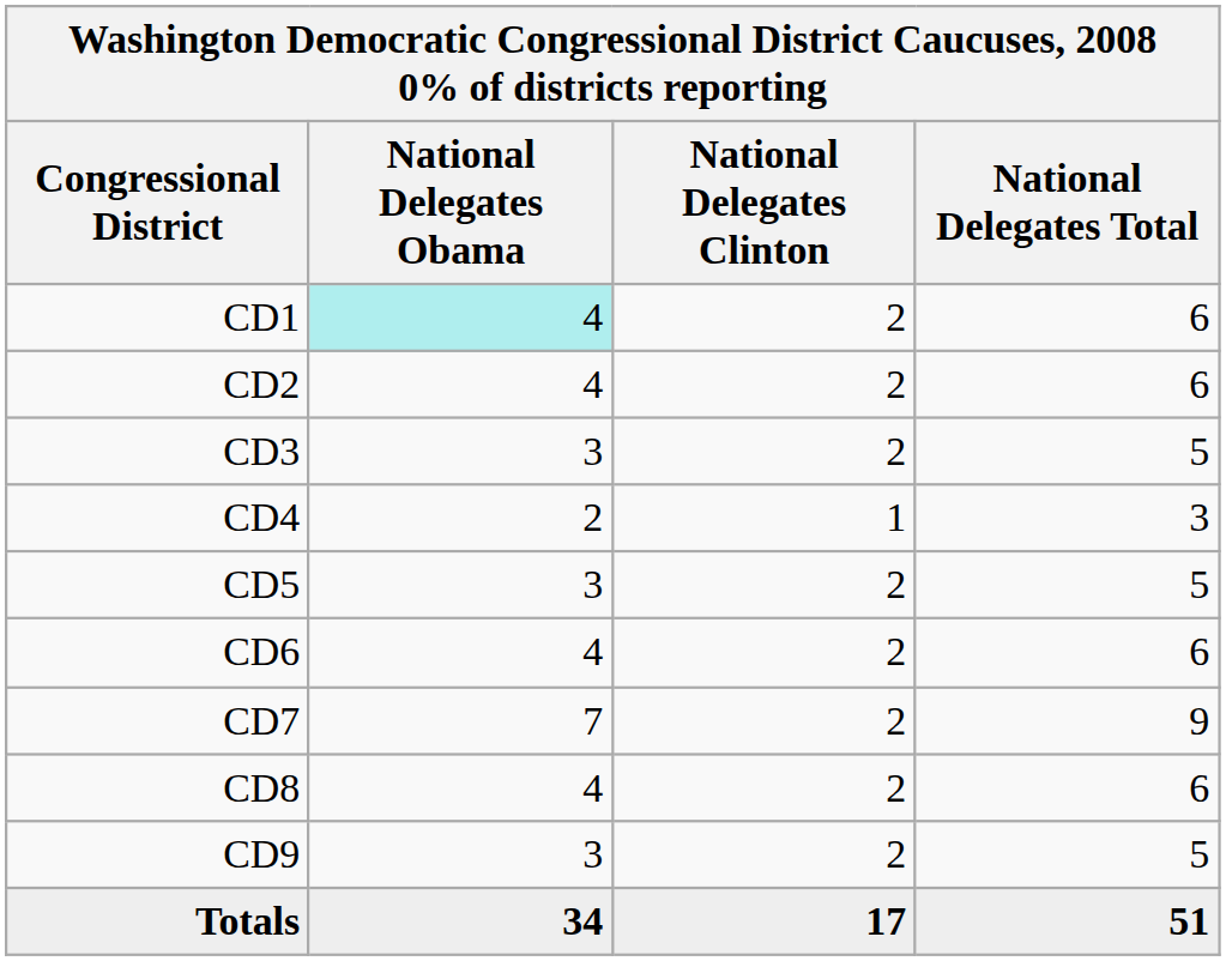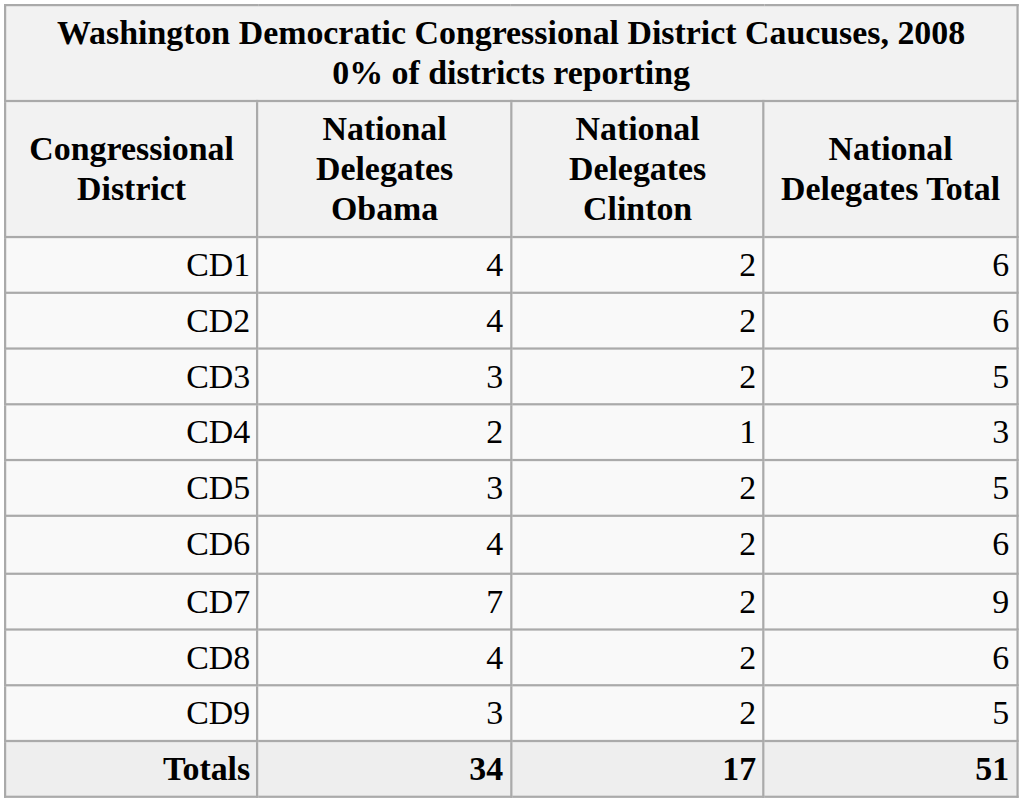CD1 | National Delegates Obama: paleturquoise background -> no background
